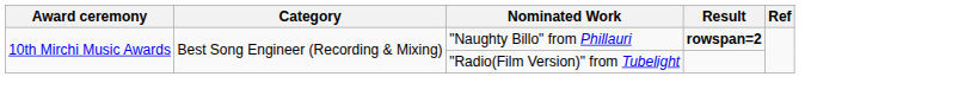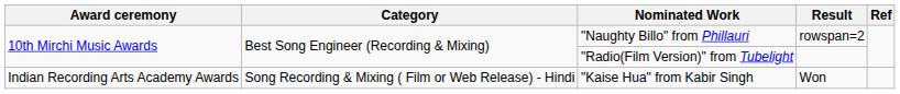"Naughty Billo" from Phillauri | Result: bold -> normal
+ row: Indian Recording Arts Academy Awards | Song Recording & Mixing ( Film or Web Release) - Hindi | "Kaise Hua" from Kabir Singh | Won
